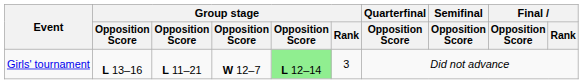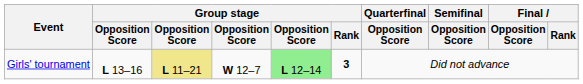Girls' tournament | column 3: no background -> khaki background
Girls' tournament | Group stage / Rank: normal -> bold
